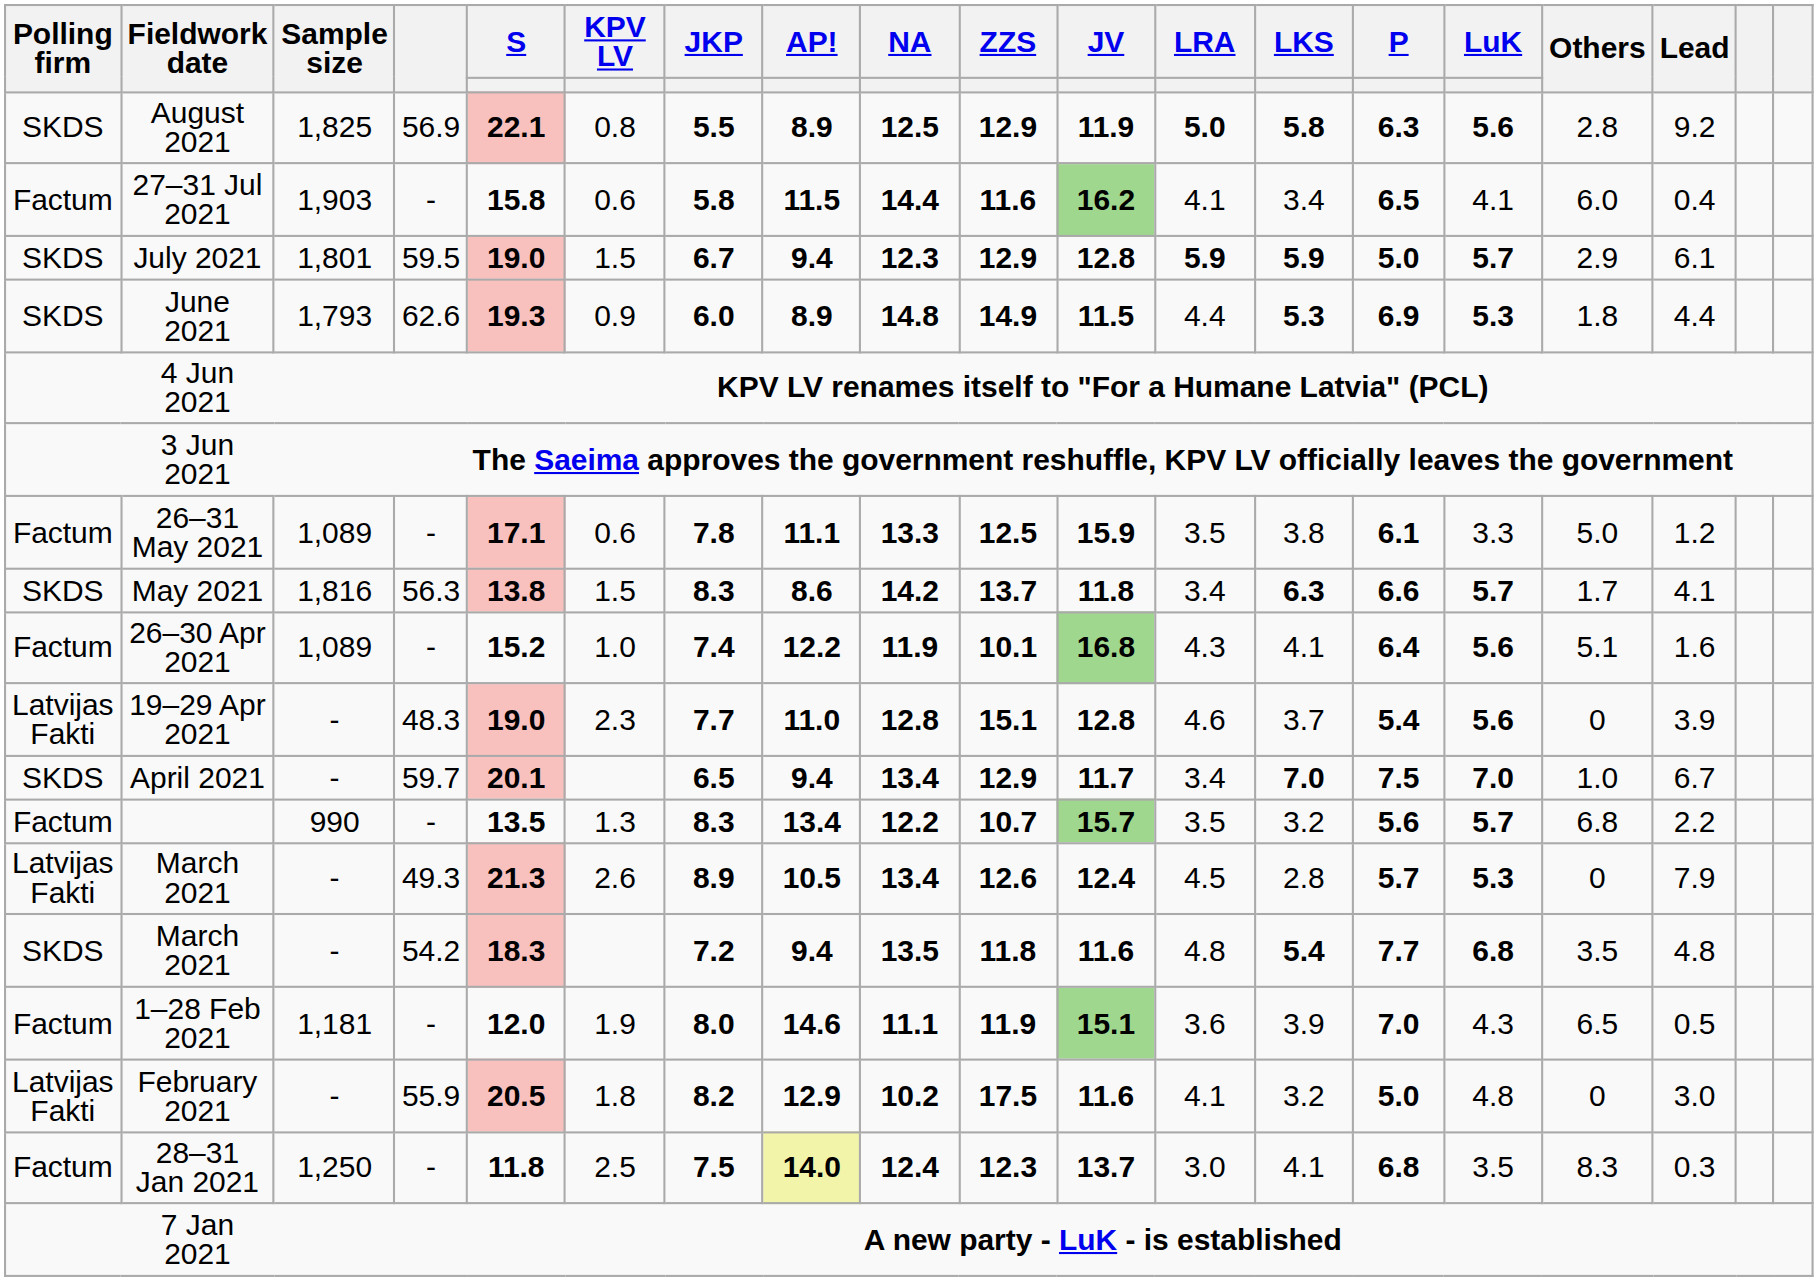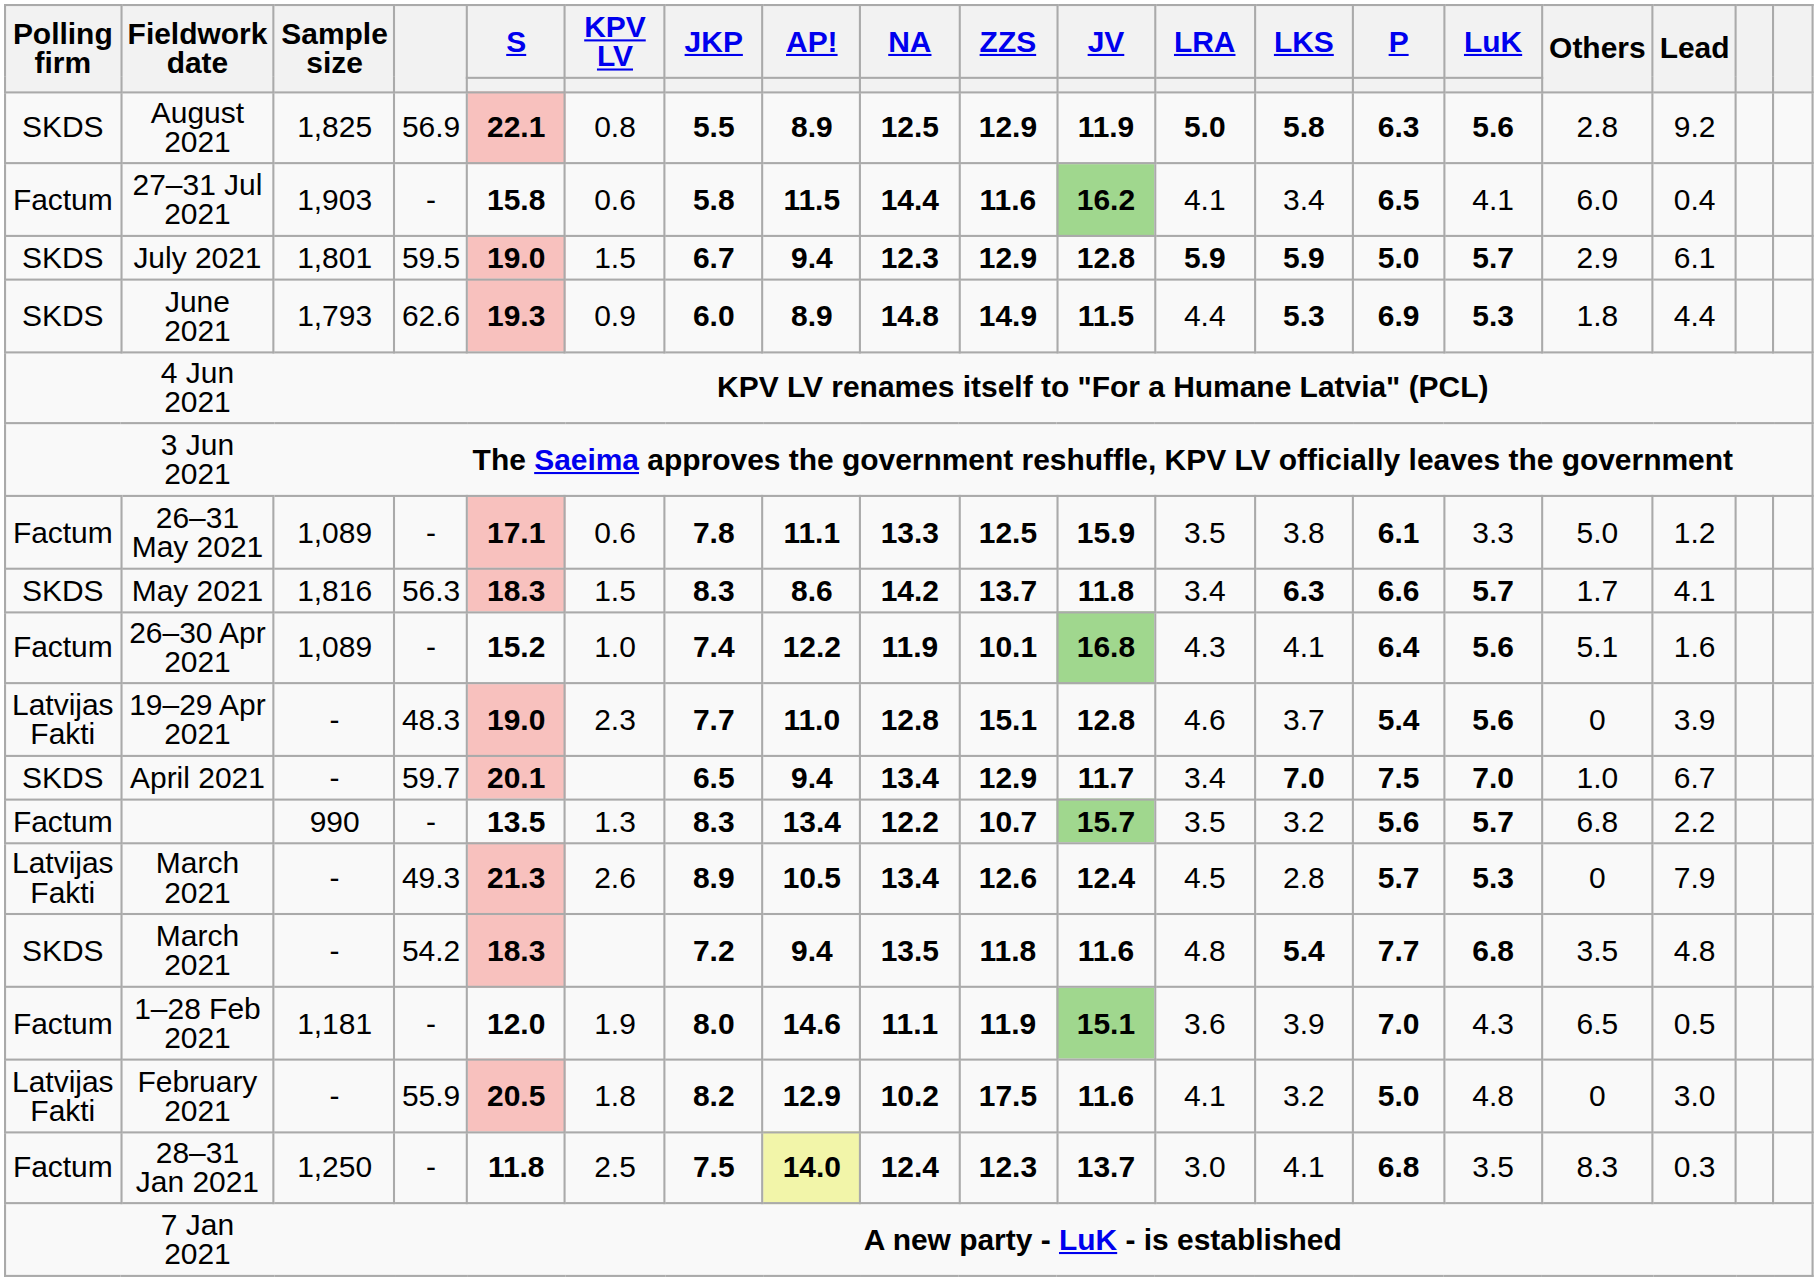May 2021 | S: 13.8 -> 18.3
